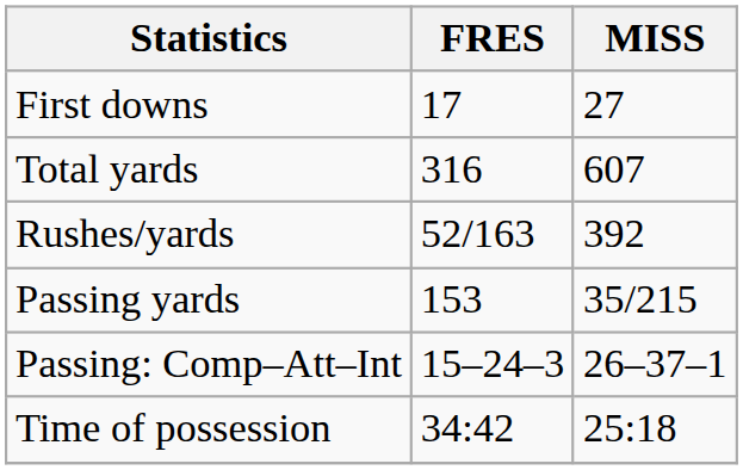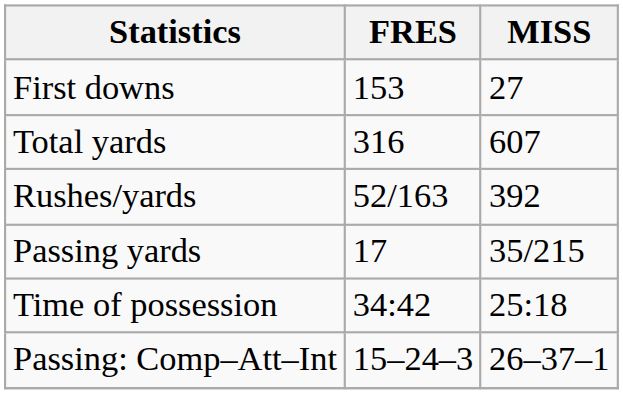First downs | FRES: 17 -> 153
Passing yards | FRES: 153 -> 17
rows swapped: Passing: Comp–Att–Int <-> Time of possession
